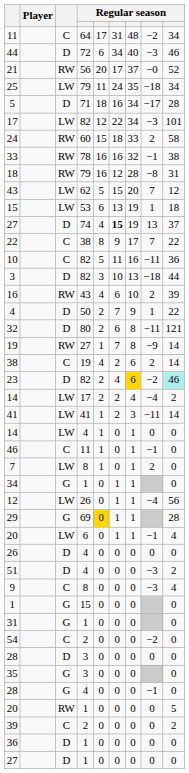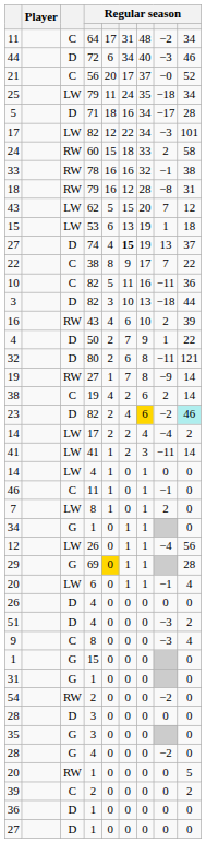21 | column 3: RW -> C
54 | column 3: C -> RW
28 / 4 | column 8: −1 -> −2
